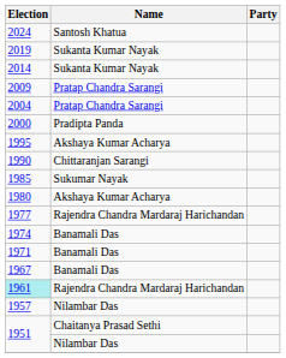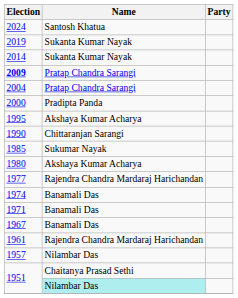2009 | Election: normal -> bold
1961 | Election: paleturquoise background -> no background
1951 / Nilambar Das | Name: no background -> paleturquoise background
